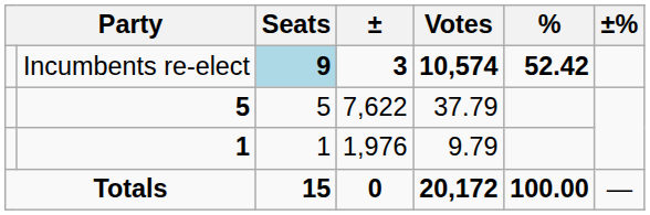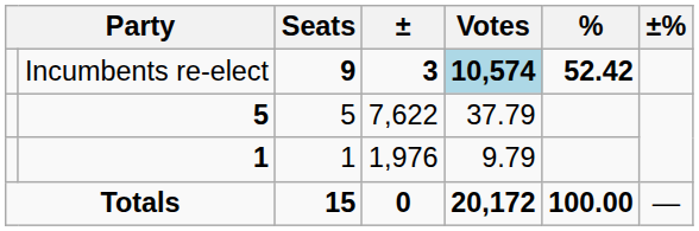Incumbents re-elect | Seats: lightblue background -> no background
Incumbents re-elect | Votes: no background -> lightblue background
